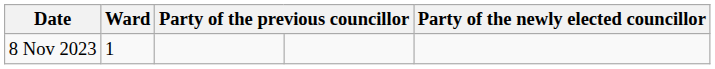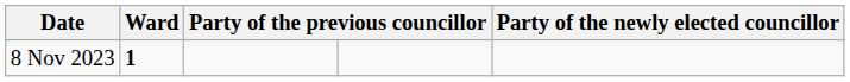8 Nov 2023 | Ward: normal -> bold
